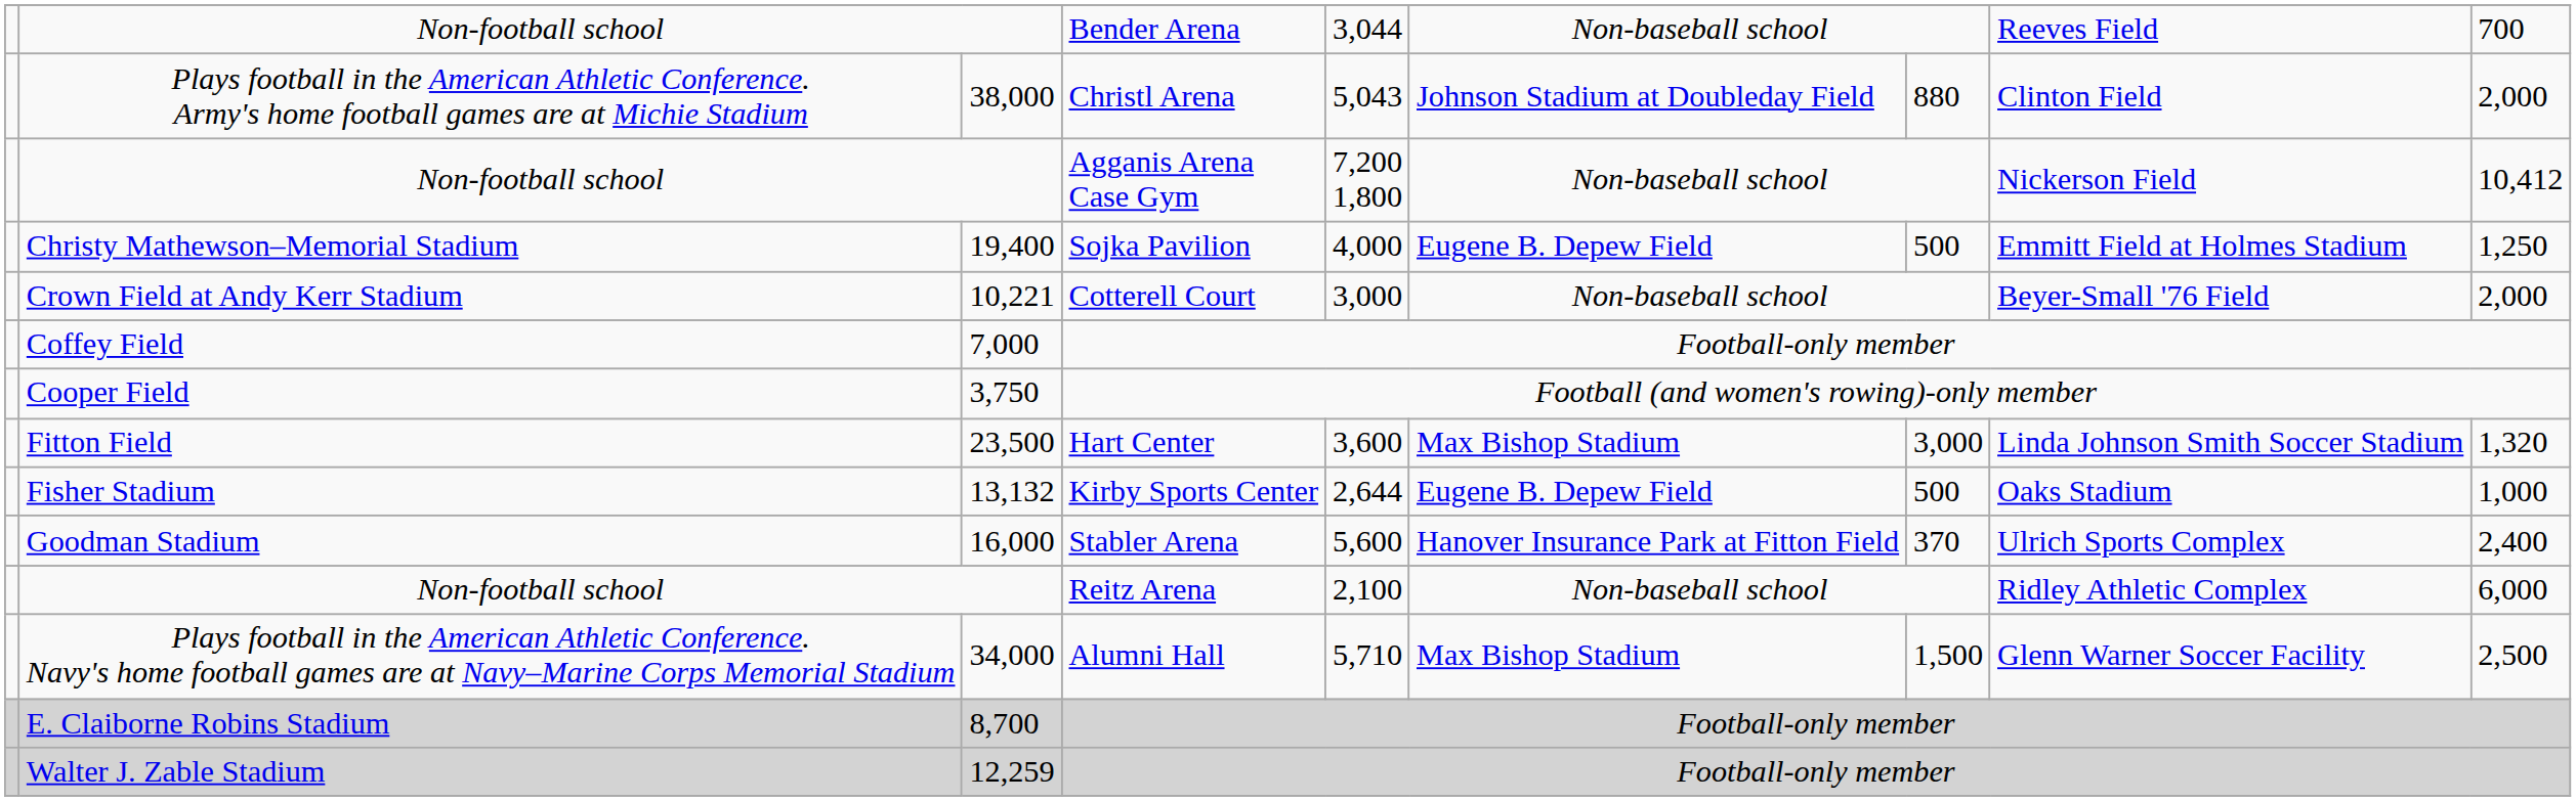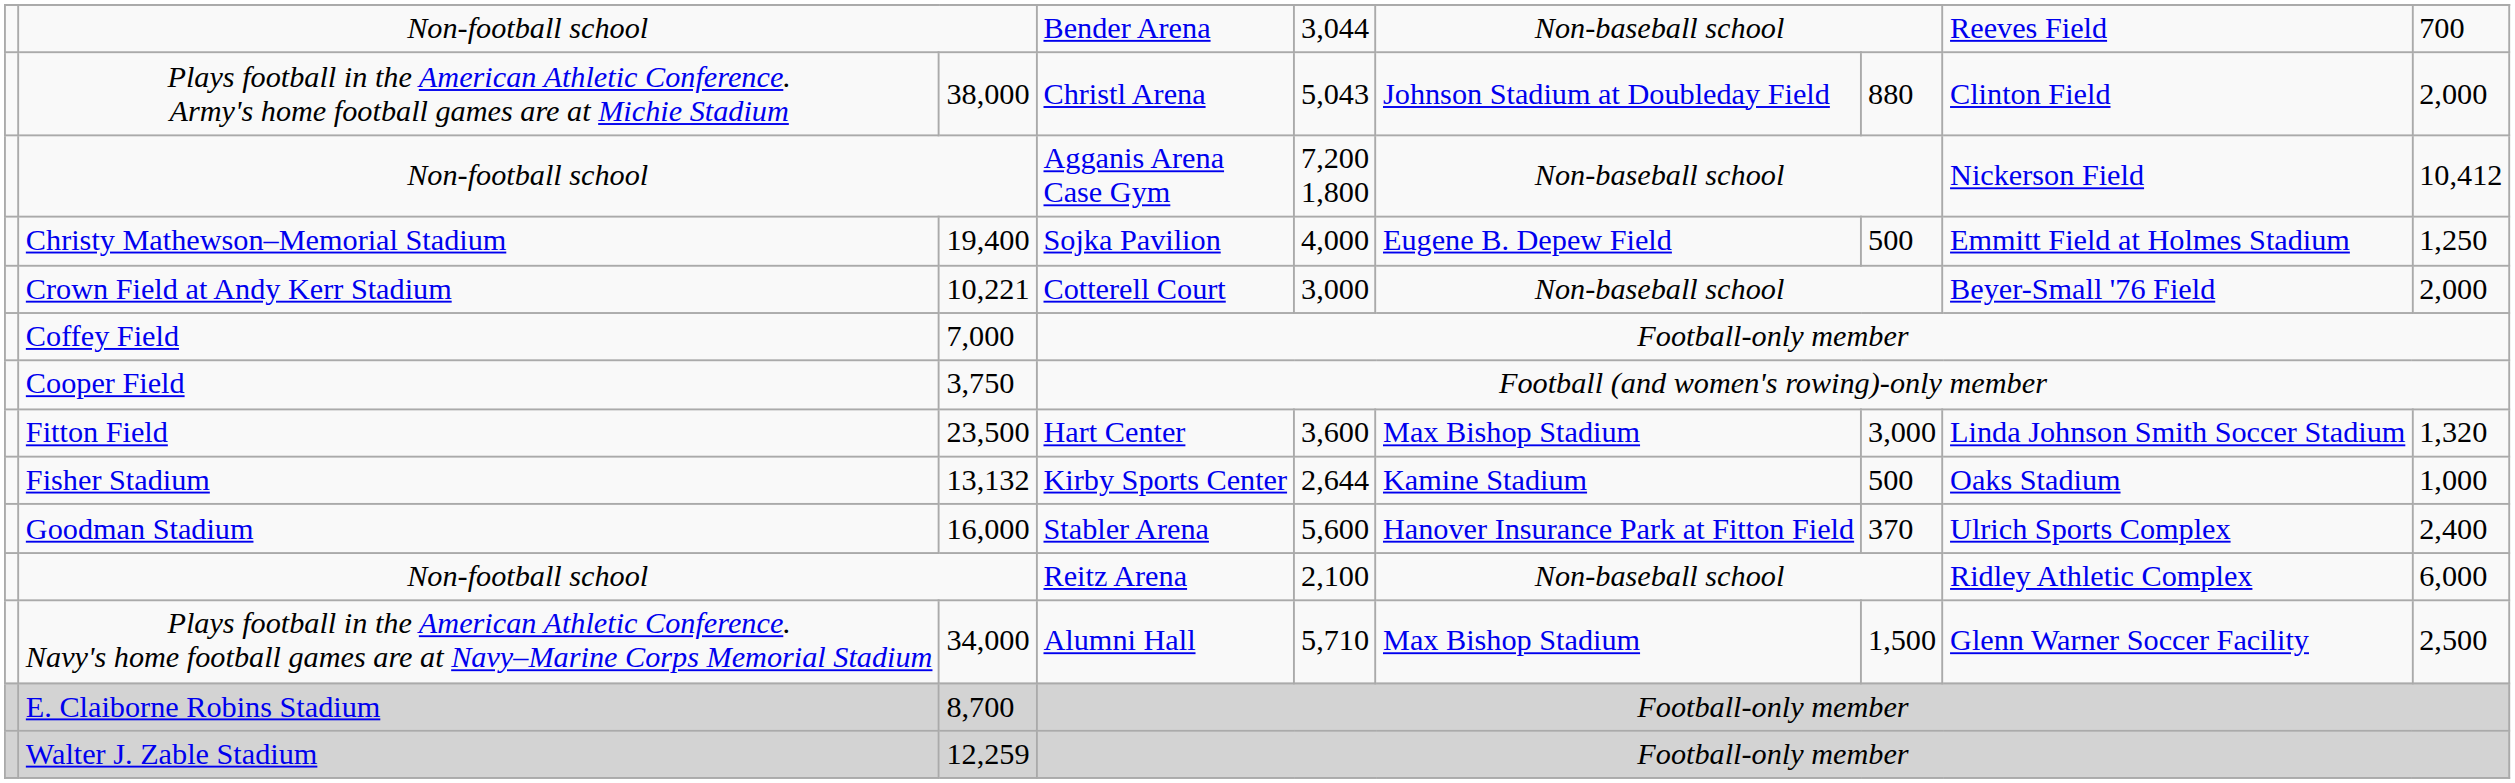Fisher Stadium | column 6: Eugene B. Depew Field -> Kamine Stadium
